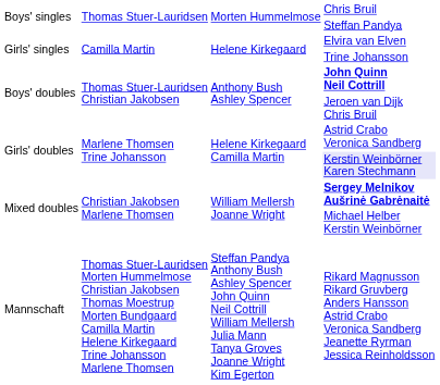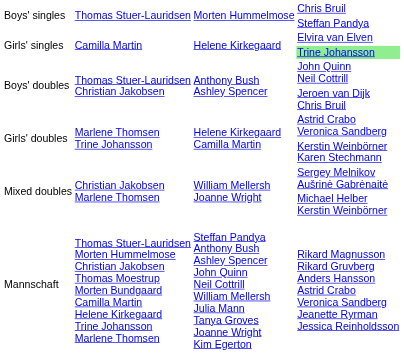Trine Johansson | column 4: no background -> lightgreen background
John Quinn Neil Cottrill | column 4: bold -> normal
Kerstin Weinbörner Karen Stechmann | column 4: lavender background -> no background
Sergey Melnikov Aušrinė Gabrėnaitė | column 4: bold -> normal
